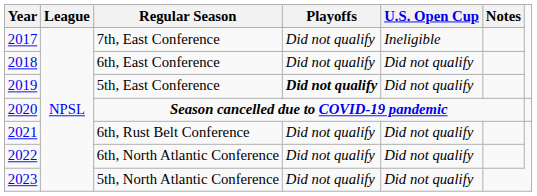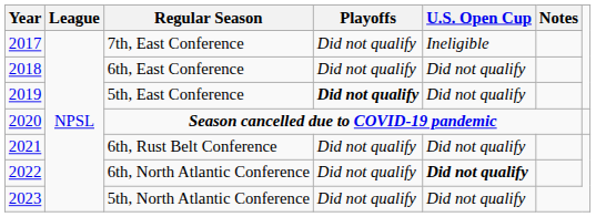6th, North Atlantic Conference | U.S. Open Cup: normal -> bold
